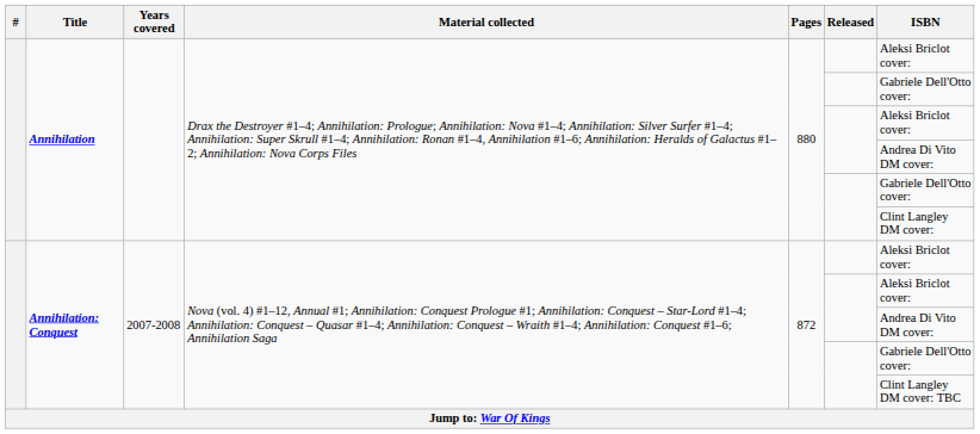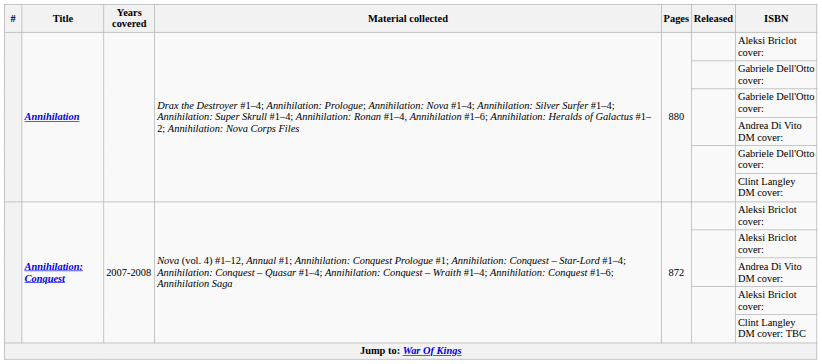row 4 | ISBN: Aleksi Briclot cover: -> Gabriele Dell'Otto cover:
row 11 | ISBN: Gabriele Dell'Otto cover: -> Aleksi Briclot cover:
